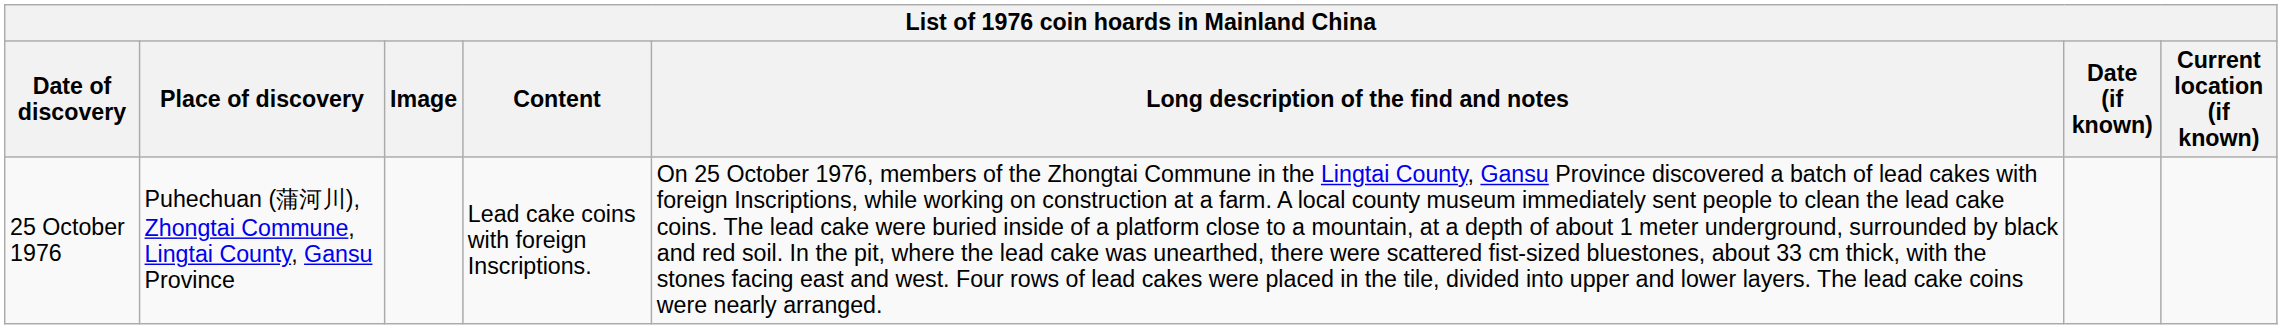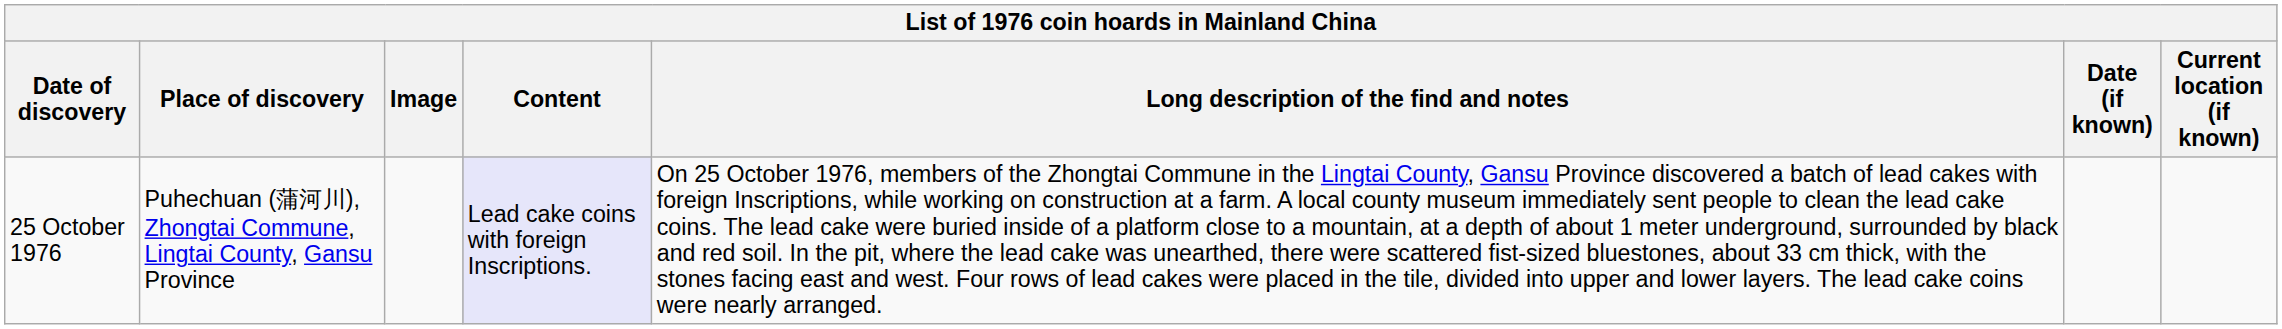25 October 1976 | Content: no background -> lavender background
